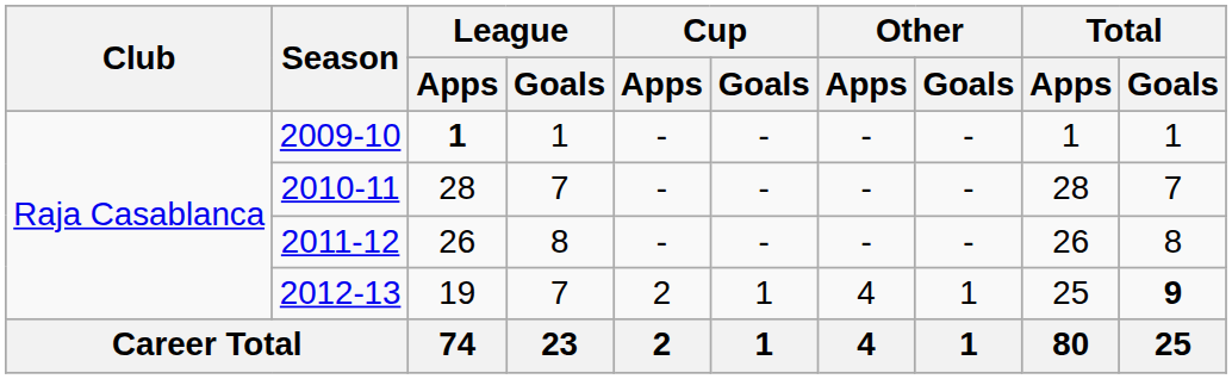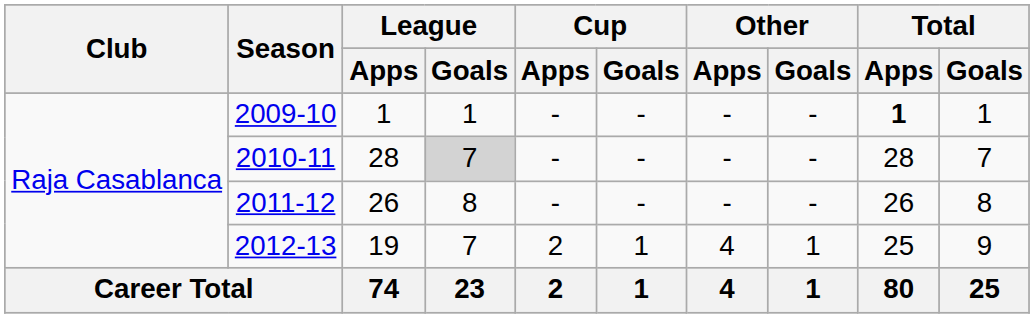2009-10 | League / Apps: bold -> normal
2009-10 | Total / Apps: normal -> bold
2010-11 | League / Goals: no background -> lightgrey background
2012-13 | Total / Goals: bold -> normal
